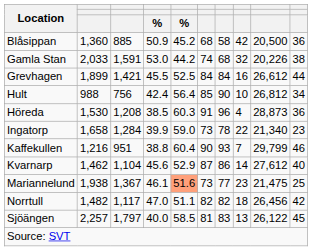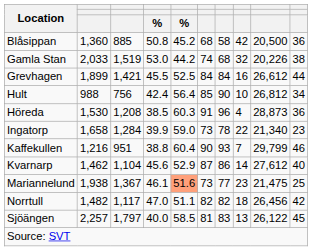Blåsippan | column 4: 50.9 -> 50.8
Gamla Stan | column 3: 1,591 -> 1,519
